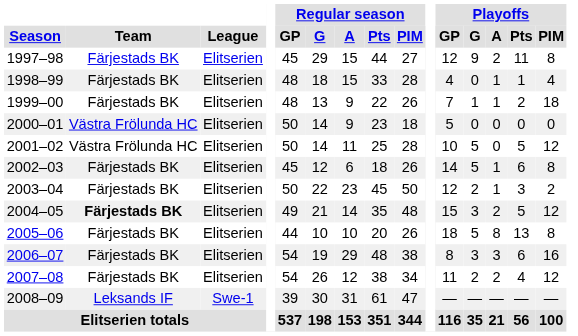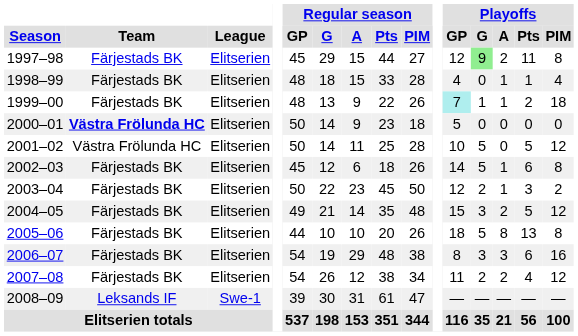1997–98 | Playoffs / G: no background -> lightgreen background
1999–00 | Playoffs / GP: no background -> paleturquoise background
2000–01 | Team: normal -> bold
2004–05 | Team: bold -> normal
